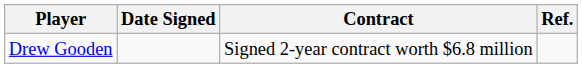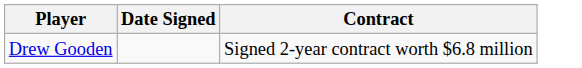- column: Ref.
